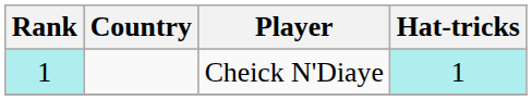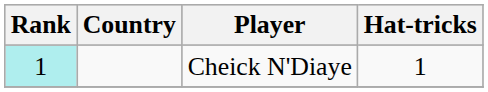Cheick N'Diaye | Hat-tricks: paleturquoise background -> no background
